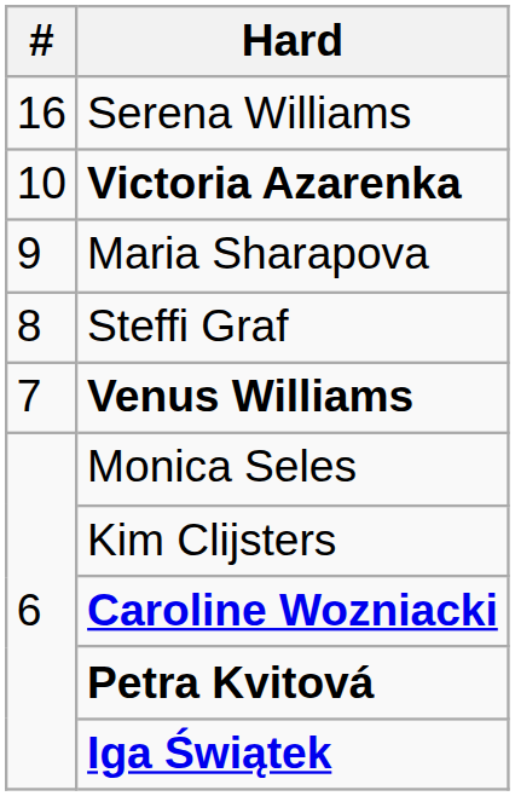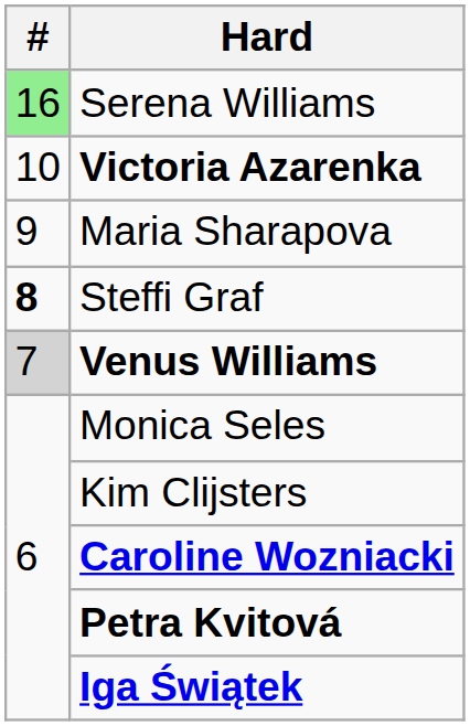Serena Williams | #: no background -> lightgreen background
Steffi Graf | #: normal -> bold
Venus Williams | #: no background -> lightgrey background
